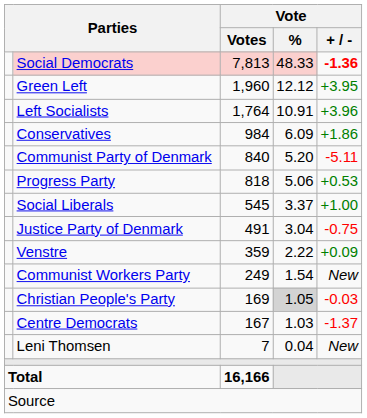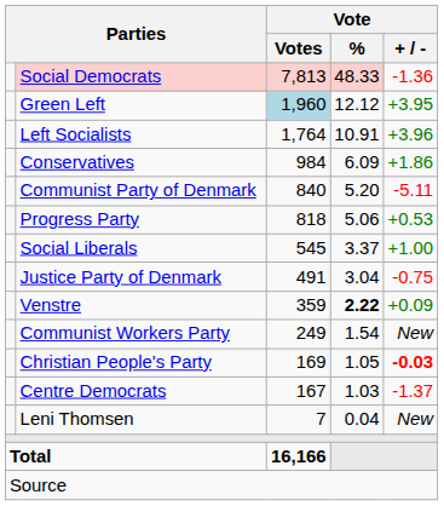Social Democrats | Vote / + / -: bold -> normal
Green Left | Vote / Votes: no background -> lightblue background
Venstre | Vote / %: normal -> bold
Christian People's Party | Vote / %: lightgrey background -> no background
Christian People's Party | Vote / + / -: normal -> bold
